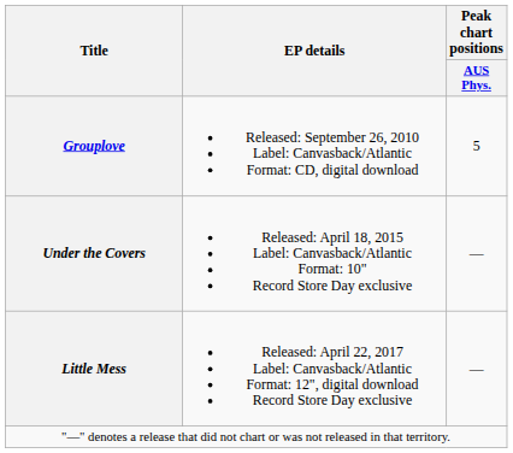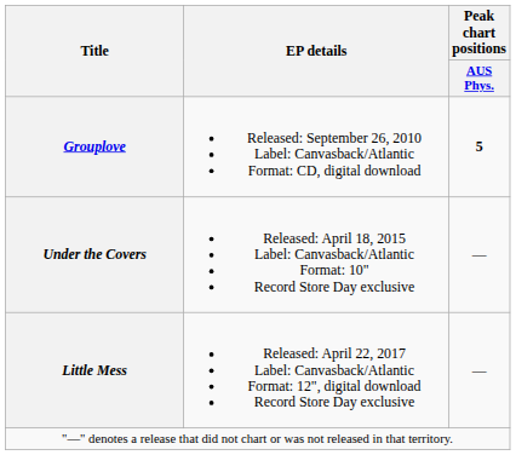Grouplove | Peak chart positions / AUS Phys.: normal -> bold
